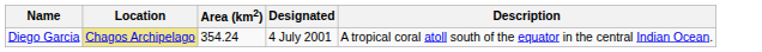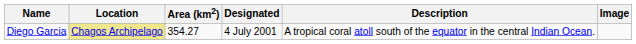+ column: Image
Diego Garcia | Area (km2): 354.24 -> 354.27
